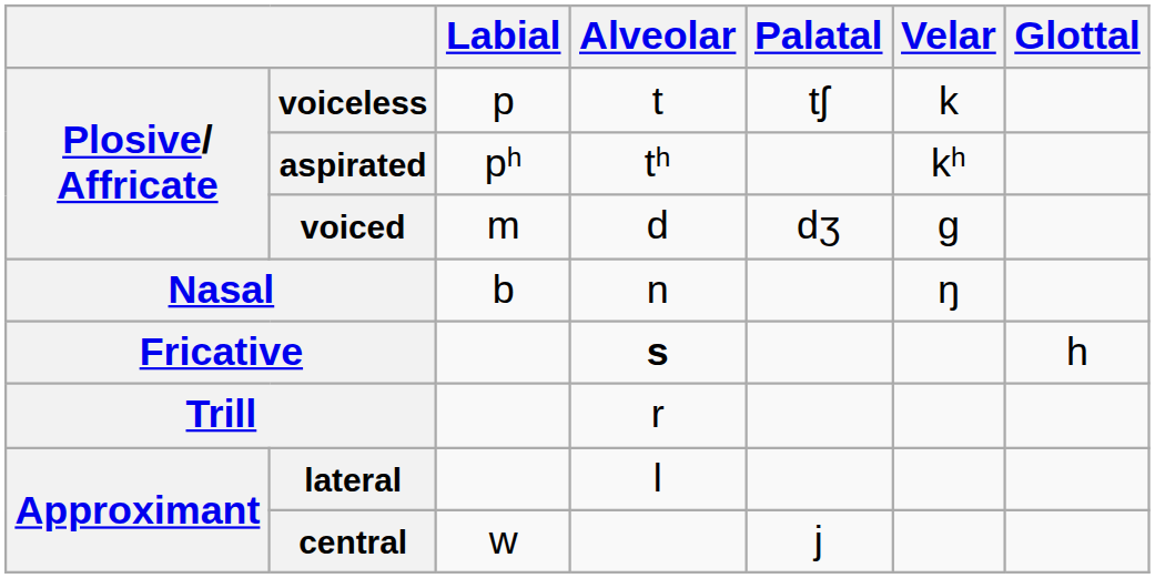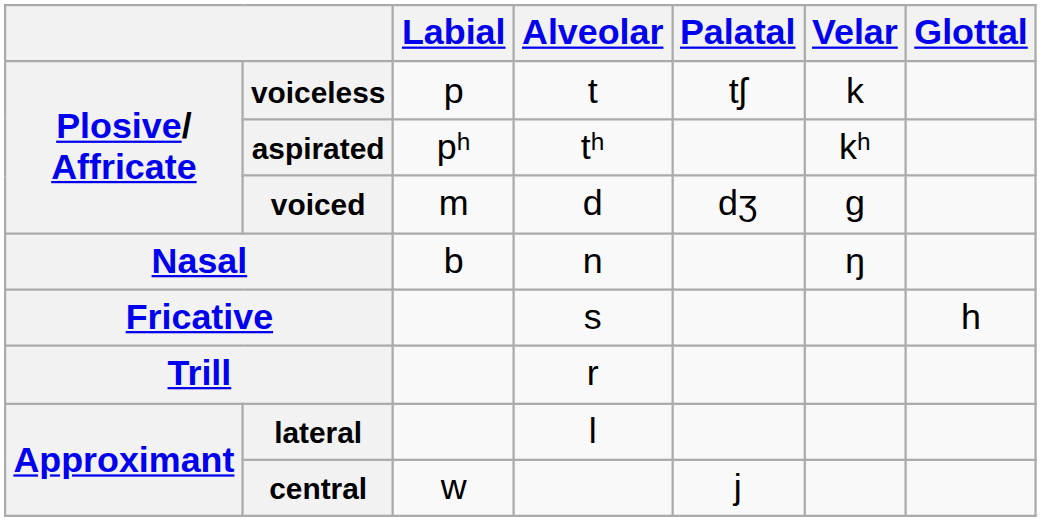Fricative | Alveolar: bold -> normal
